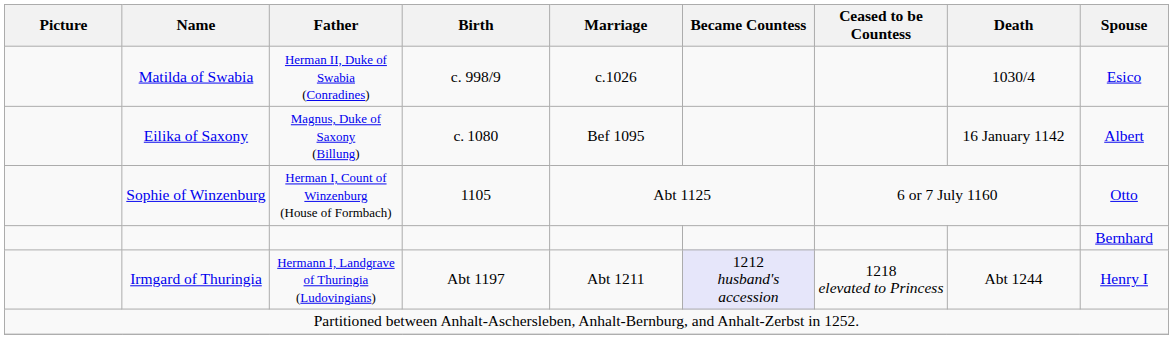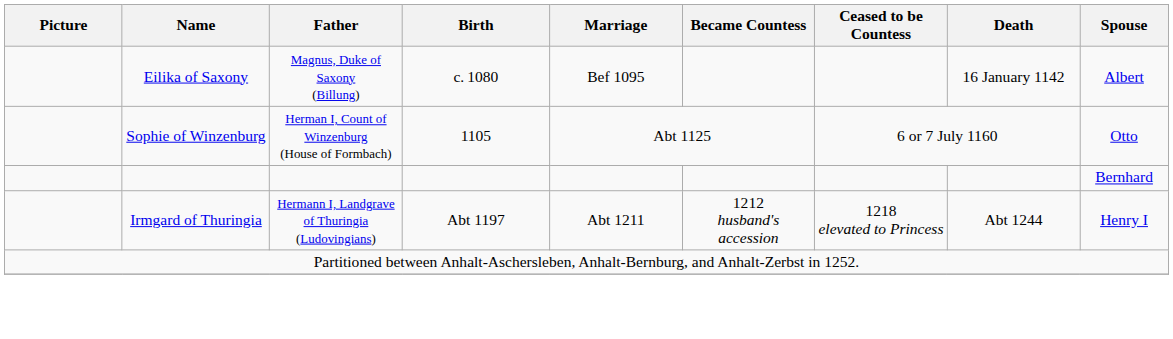- row: Matilda of Swabia | Herman II, Duke of Swabia (Conradines) | c. 998/9 | c.1026 | 1030/4 | Esico
Irmgard of Thuringia | Became Countess: lavender background -> no background
